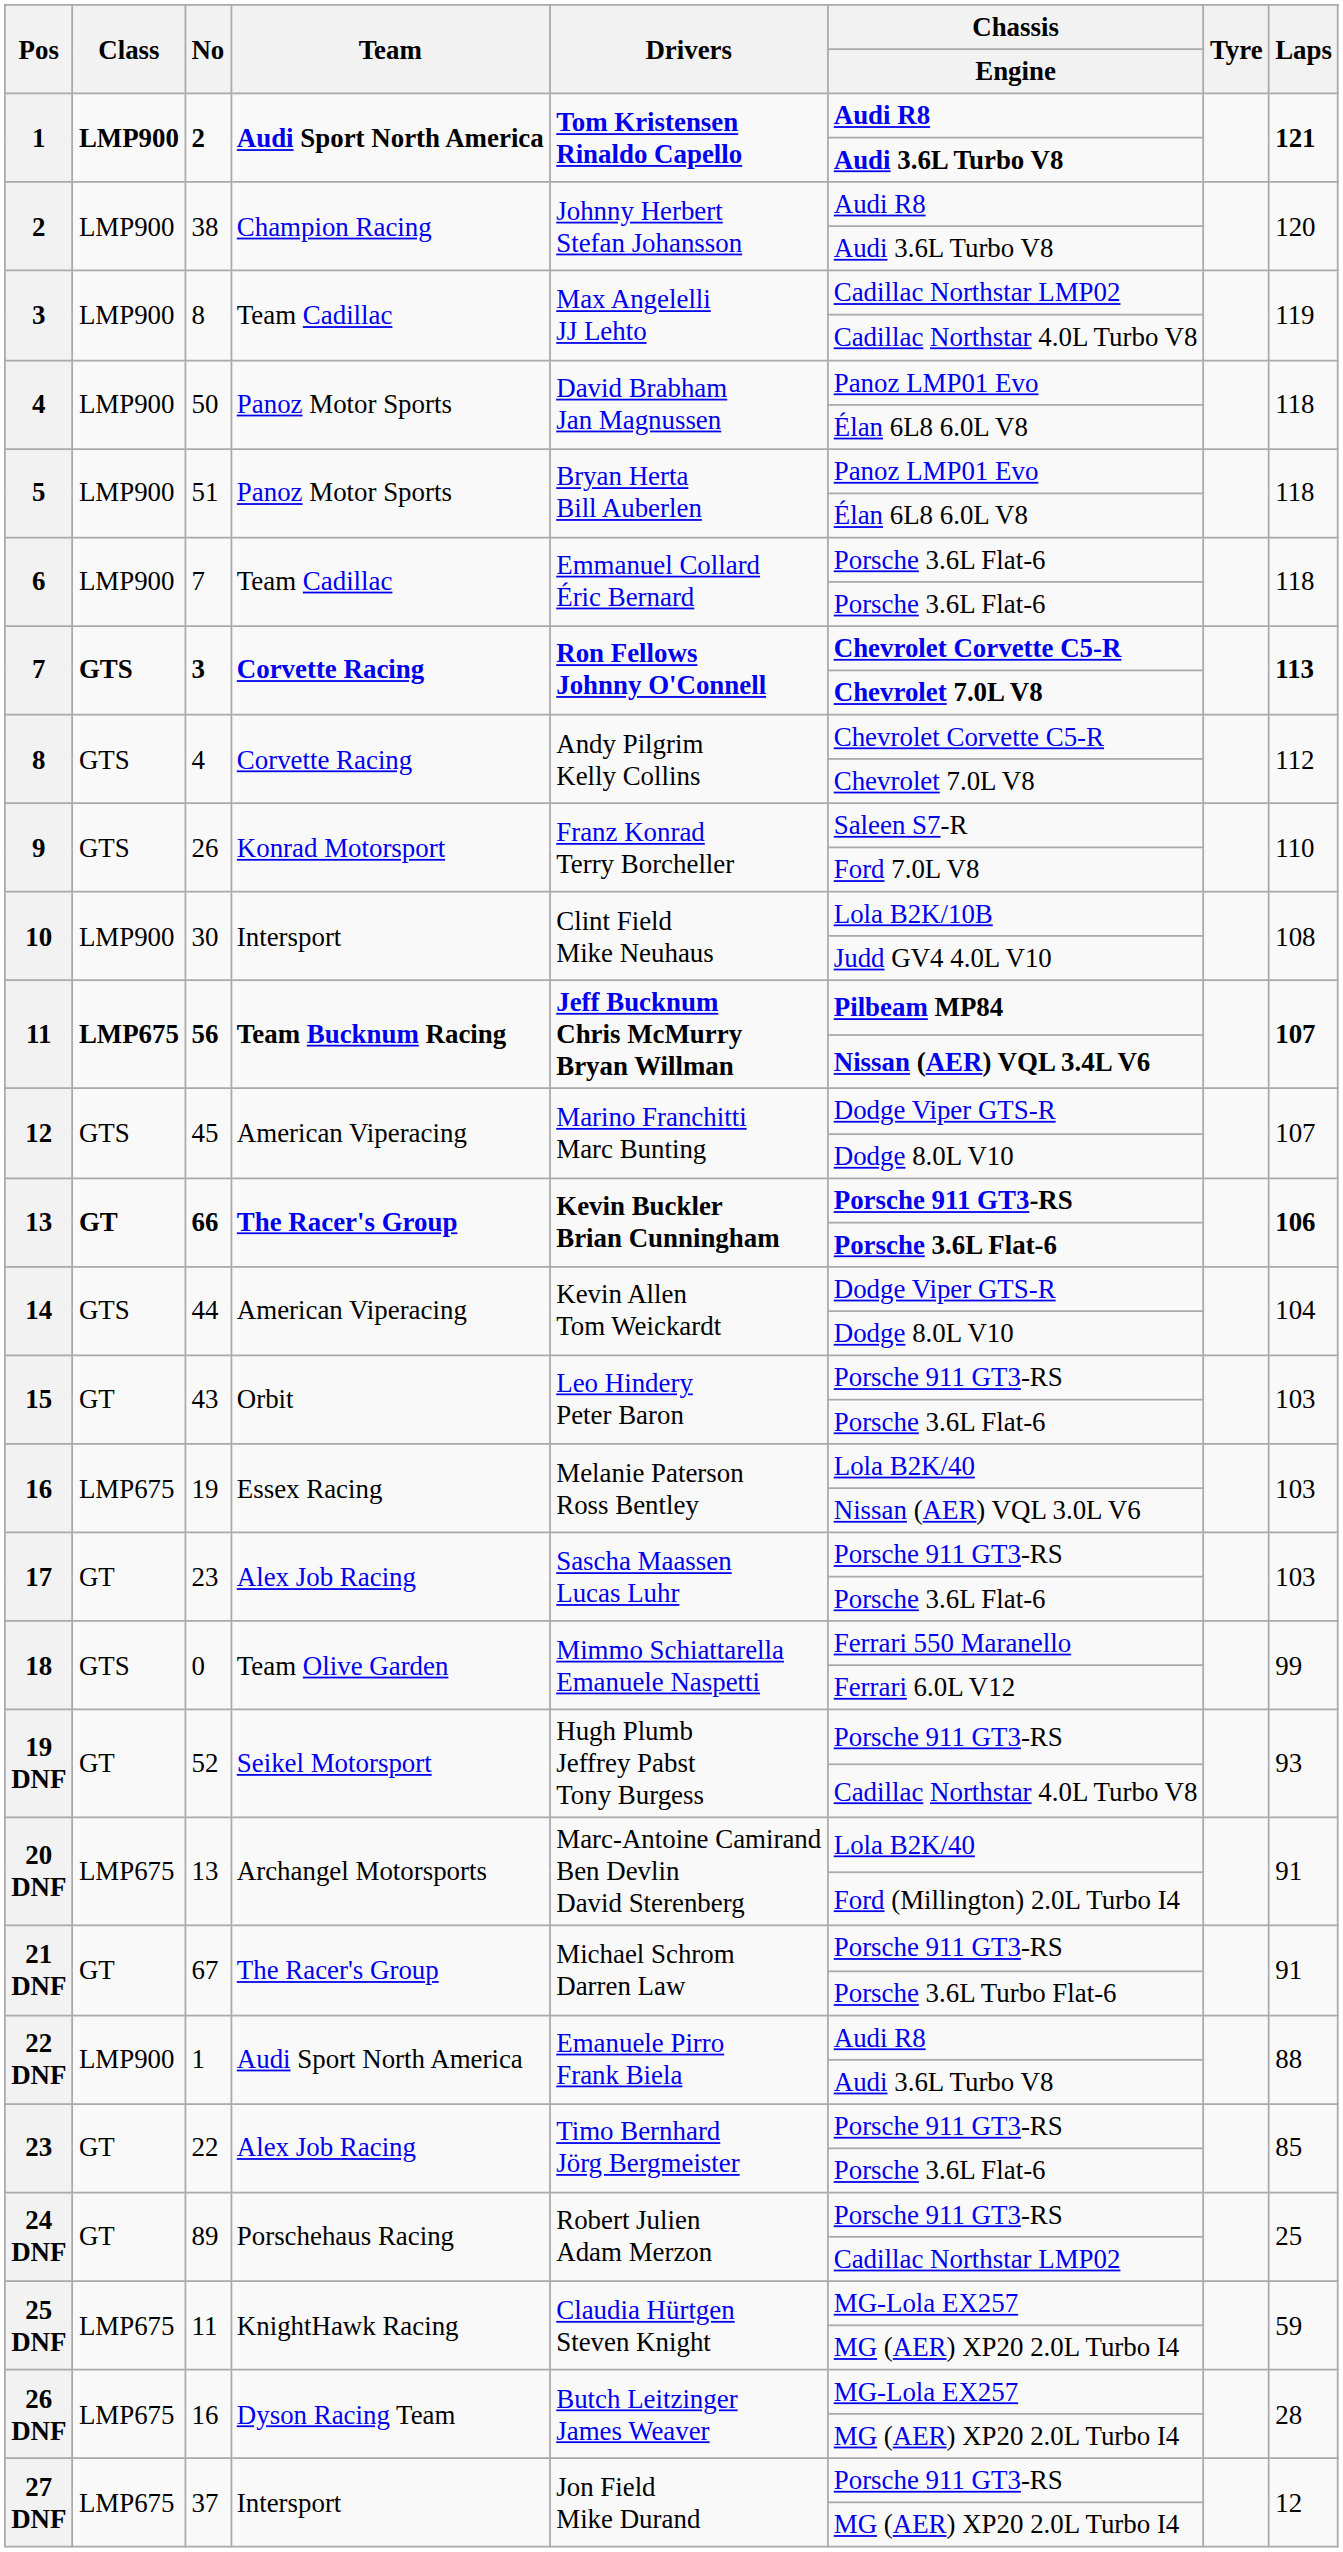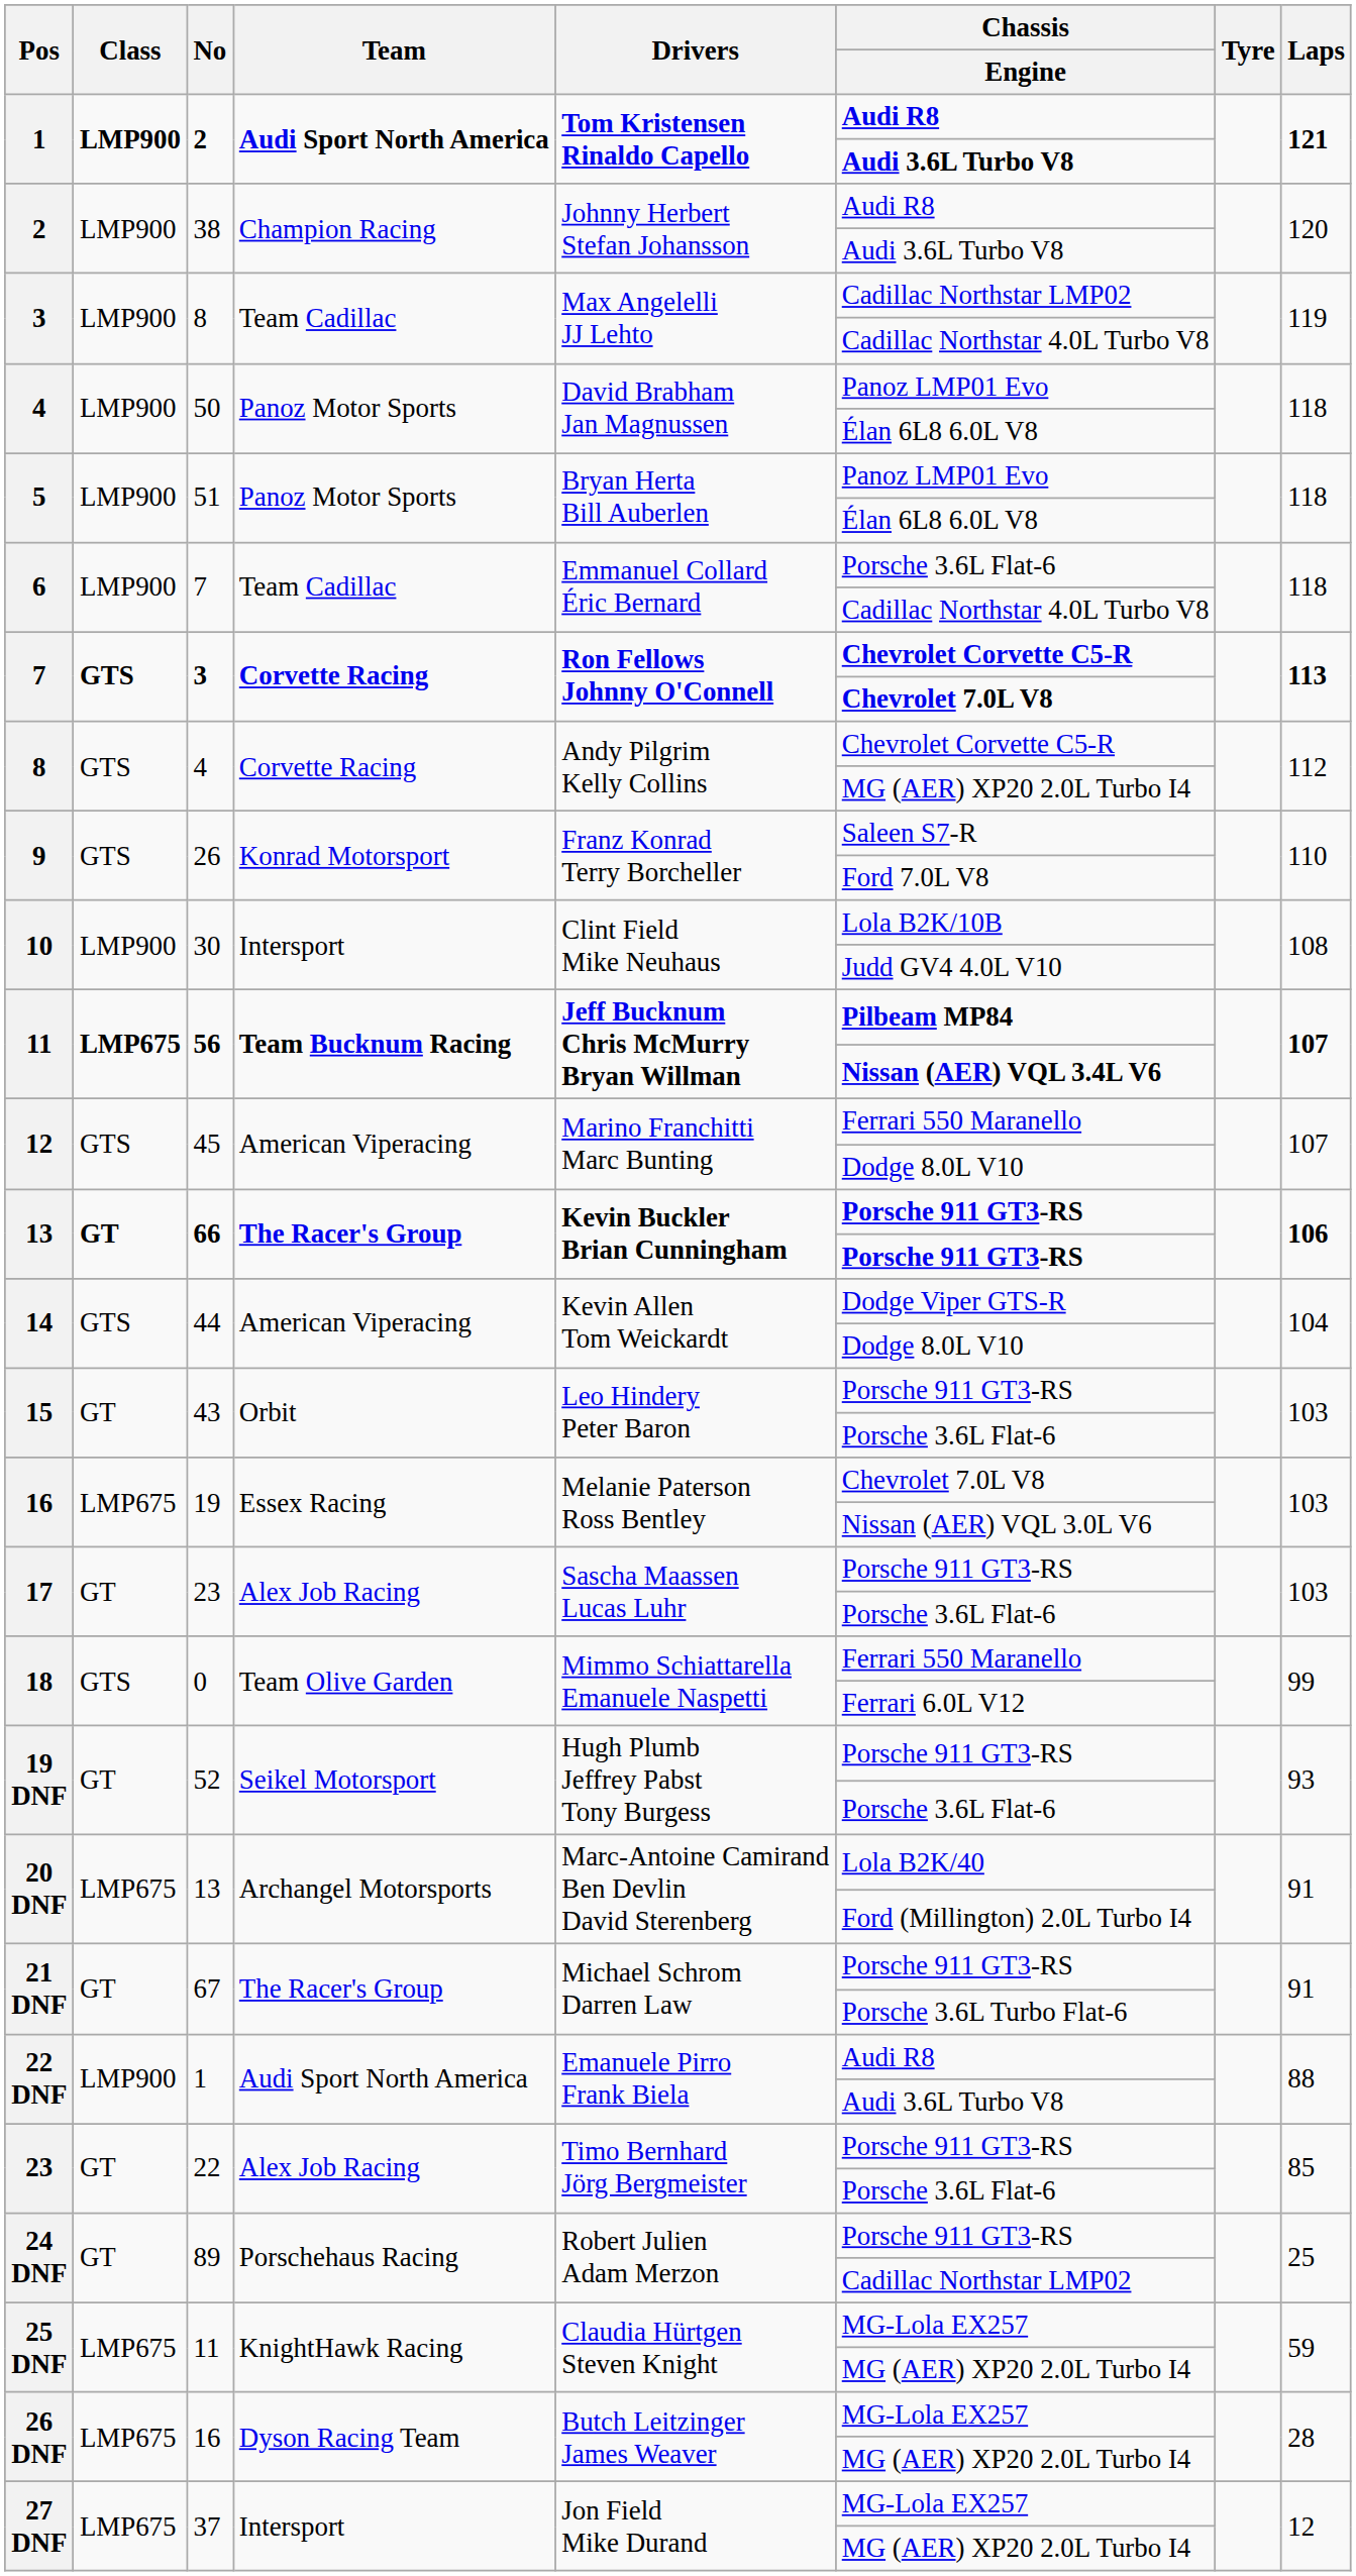row 14 | Chassis / Engine: Porsche 3.6L Flat-6 -> Cadillac Northstar 4.0L Turbo V8
row 18 | Chassis / Engine: Chevrolet 7.0L V8 -> MG (AER) XP20 2.0L Turbo I4
row 25 | Chassis / Engine: Dodge Viper GTS-R -> Ferrari 550 Maranello
row 28 | Chassis / Engine: Porsche 3.6L Flat-6 -> Porsche 911 GT3-RS
row 33 | Chassis / Engine: Lola B2K/40 -> Chevrolet 7.0L V8
row 40 | Chassis / Engine: Cadillac Northstar 4.0L Turbo V8 -> Porsche 3.6L Flat-6
row 55 | Chassis / Engine: Porsche 911 GT3-RS -> MG-Lola EX257
